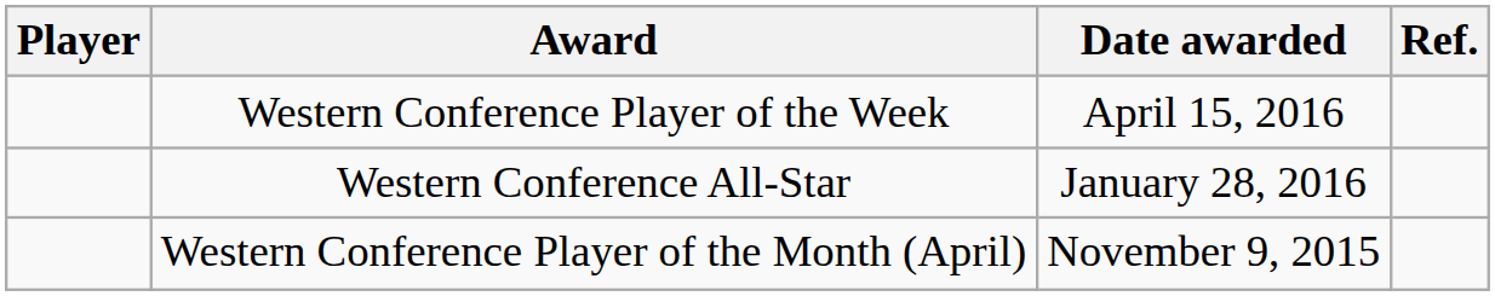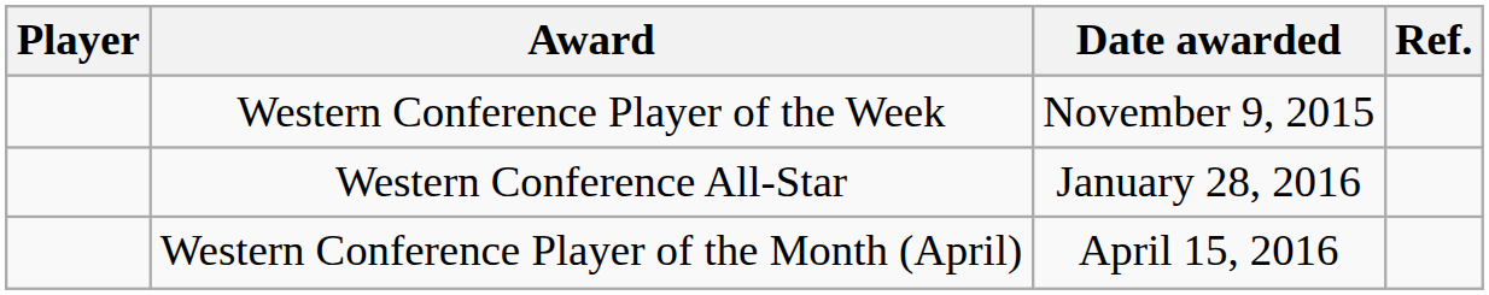Western Conference Player of the Week | Date awarded: April 15, 2016 -> November 9, 2015
Western Conference Player of the Month (April) | Date awarded: November 9, 2015 -> April 15, 2016
